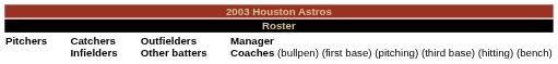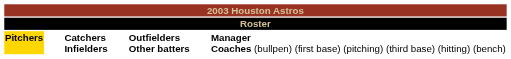Pitchers | column 1: no background -> gold background
